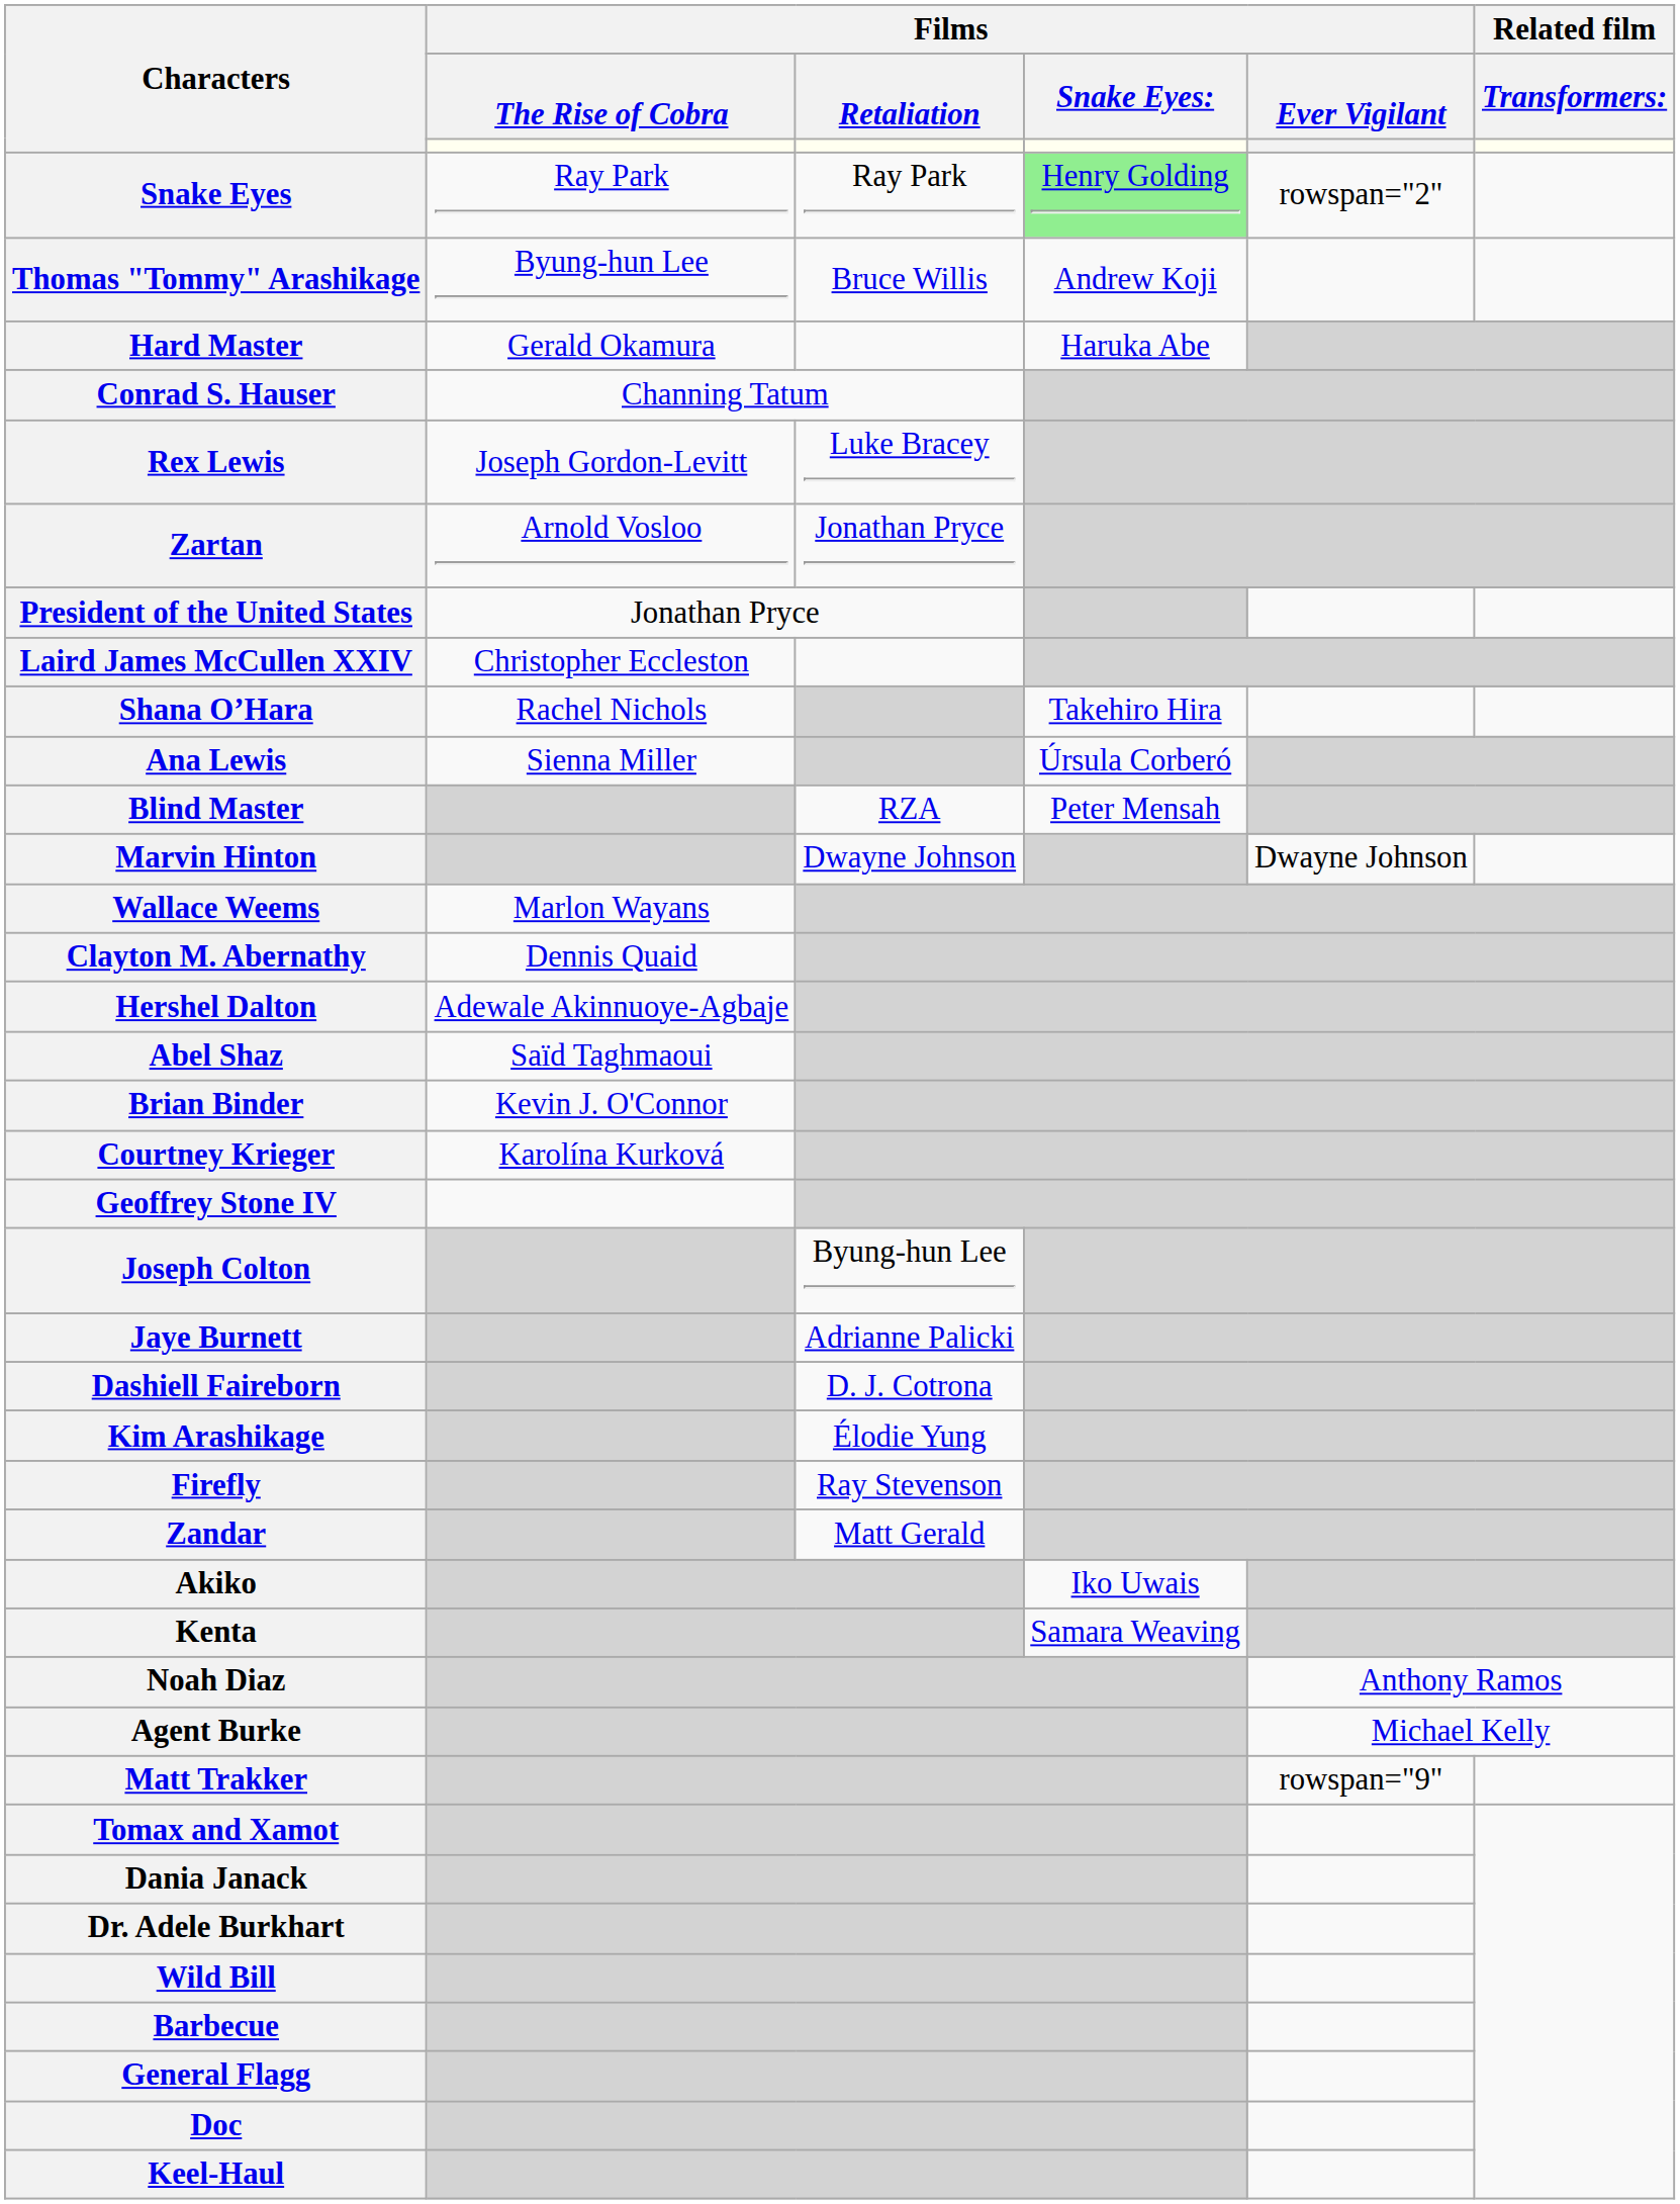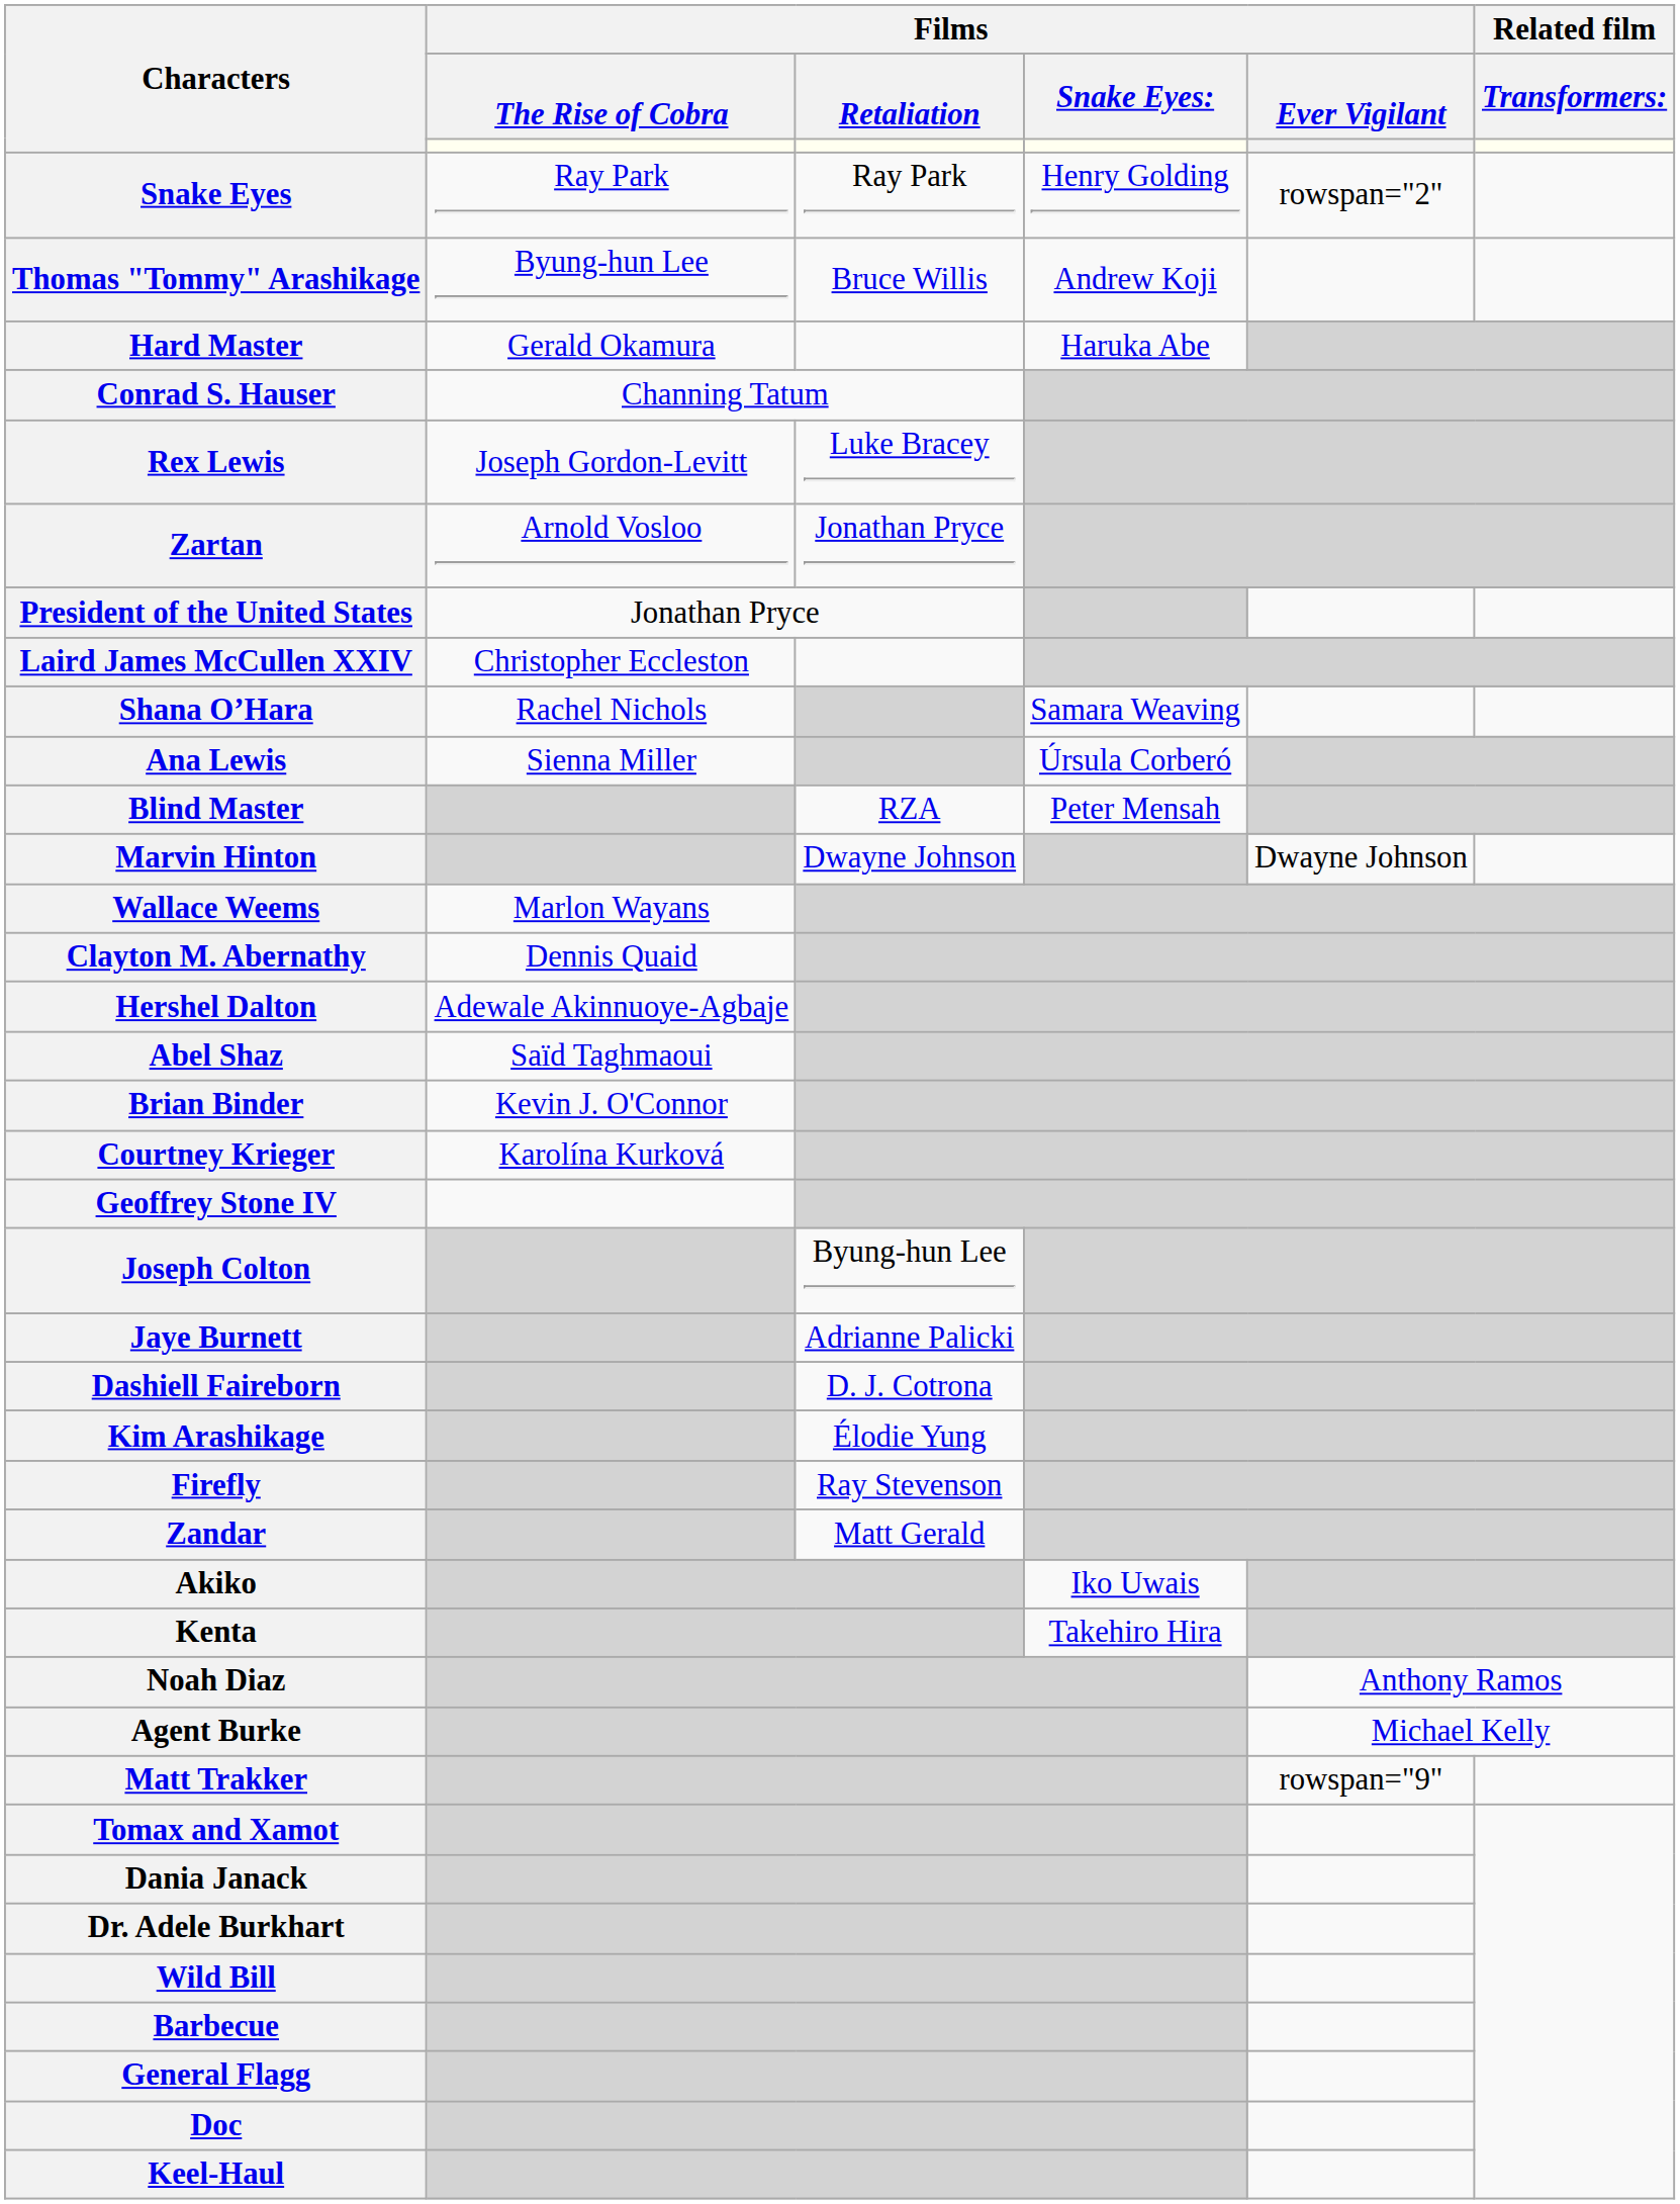Snake Eyes | Films / Snake Eyes:: lightgreen background -> no background
Shana O’Hara | Films / Snake Eyes:: Takehiro Hira -> Samara Weaving
Kenta | Films / Snake Eyes:: Samara Weaving -> Takehiro Hira
